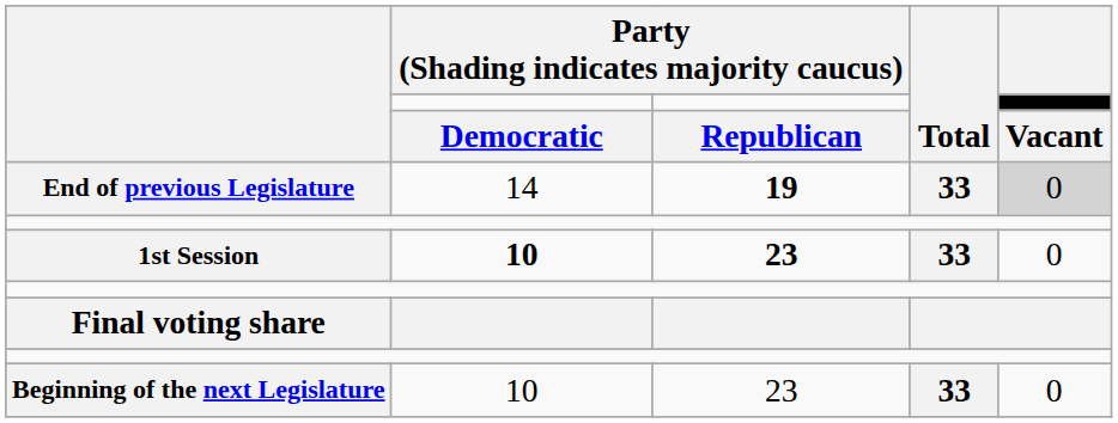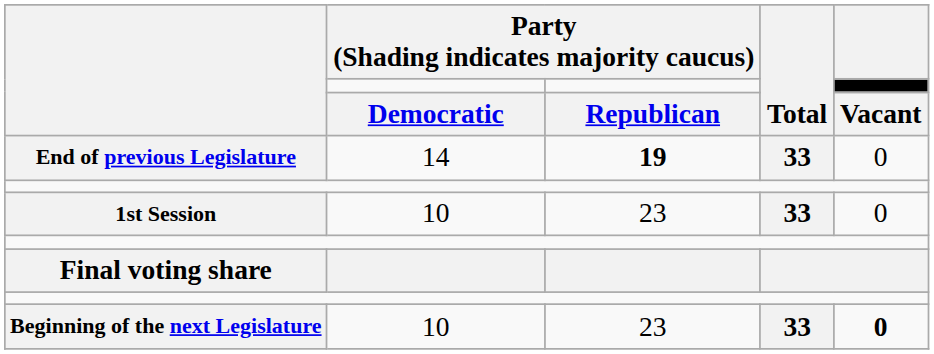End of previous Legislature | column 5: lightgrey background -> no background
1st Session | column 2: bold -> normal
1st Session | column 3: bold -> normal
Beginning of the next Legislature | column 5: normal -> bold
